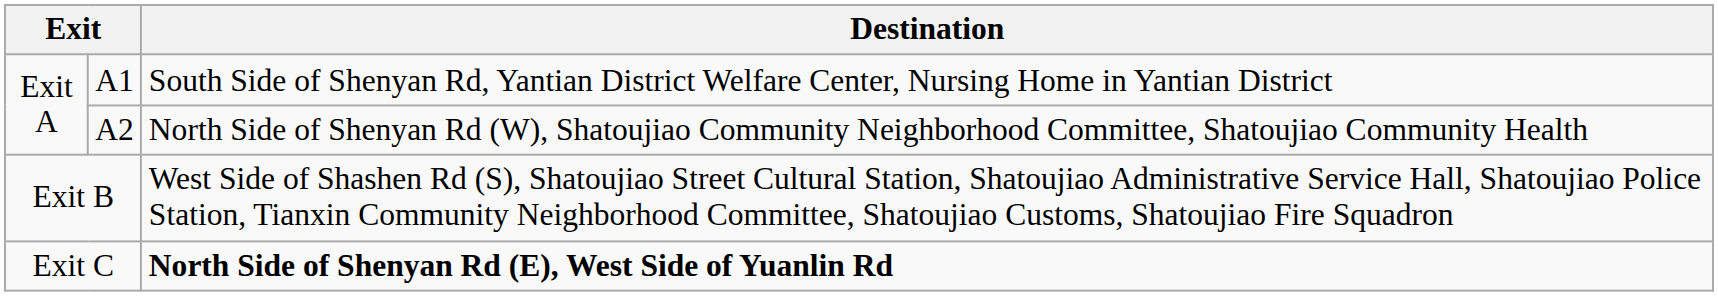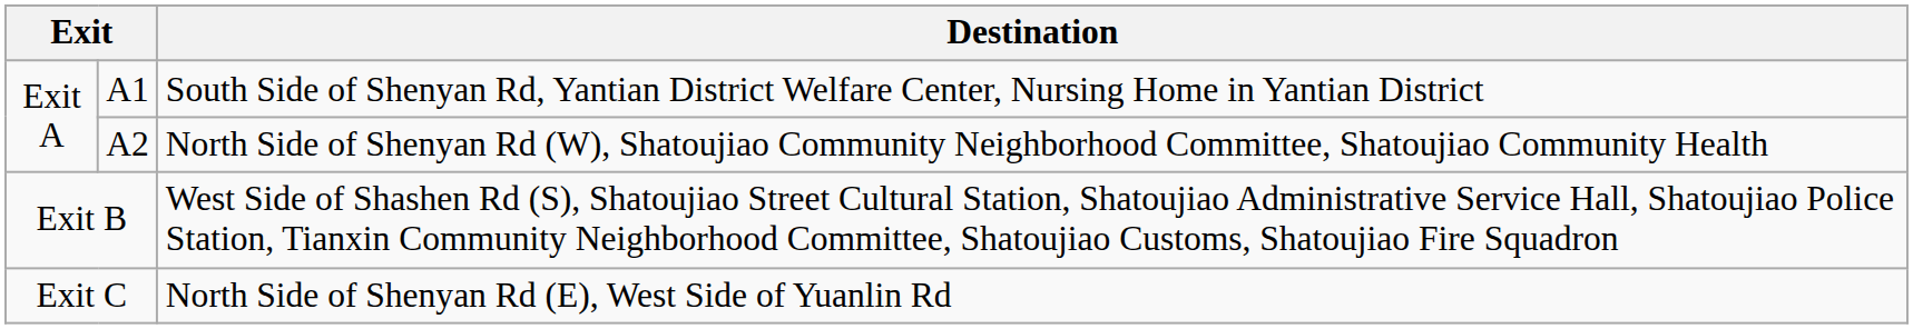Exit C | Destination: bold -> normal
